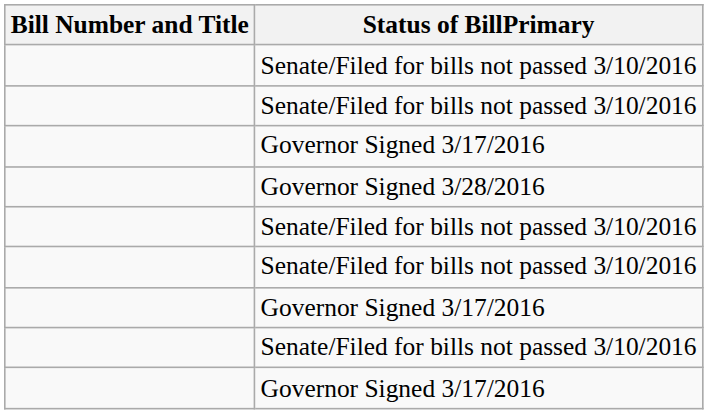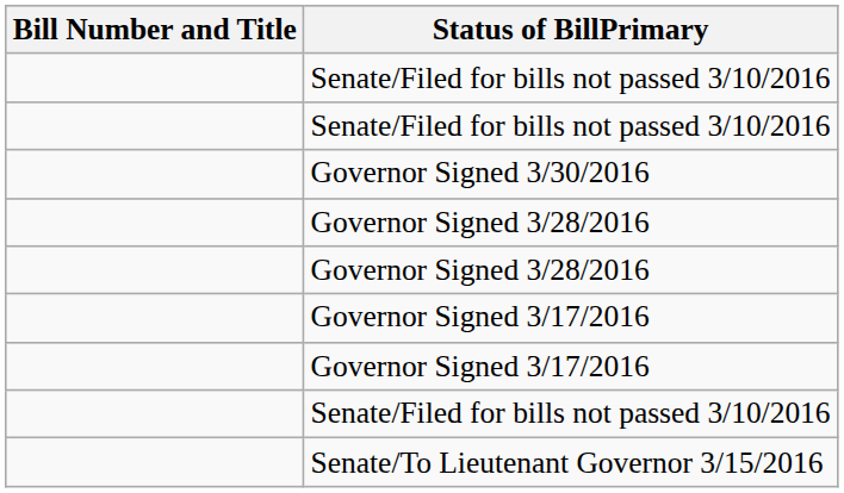row 4 | Status of BillPrimary: Governor Signed 3/17/2016 -> Governor Signed 3/30/2016
row 6 | Status of BillPrimary: Senate/Filed for bills not passed 3/10/2016 -> Governor Signed 3/28/2016
row 7 | Status of BillPrimary: Senate/Filed for bills not passed 3/10/2016 -> Governor Signed 3/17/2016
row 10 | Status of BillPrimary: Governor Signed 3/17/2016 -> Senate/To Lieutenant Governor 3/15/2016
